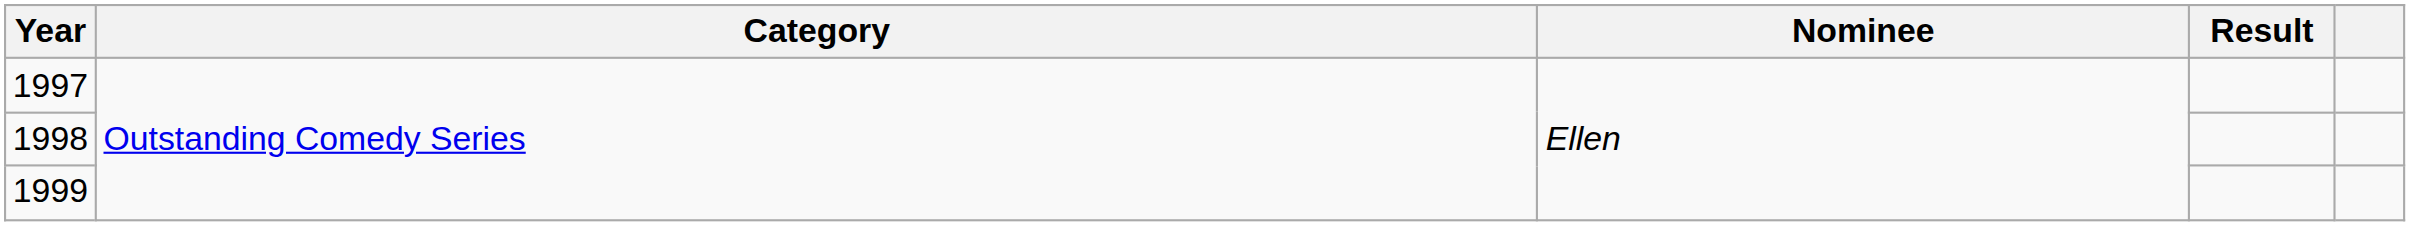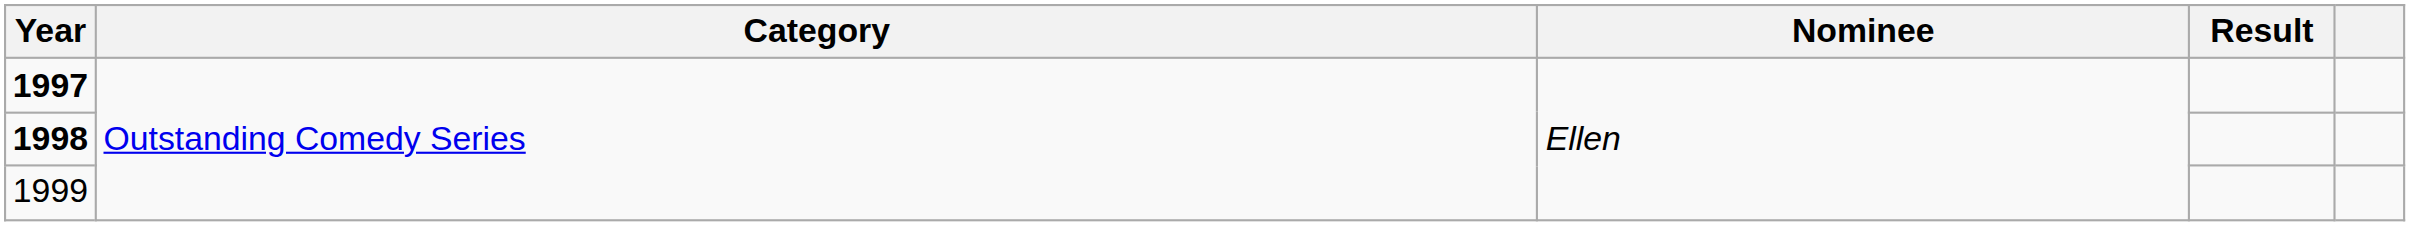1997 | Year: normal -> bold
1998 | Year: normal -> bold
